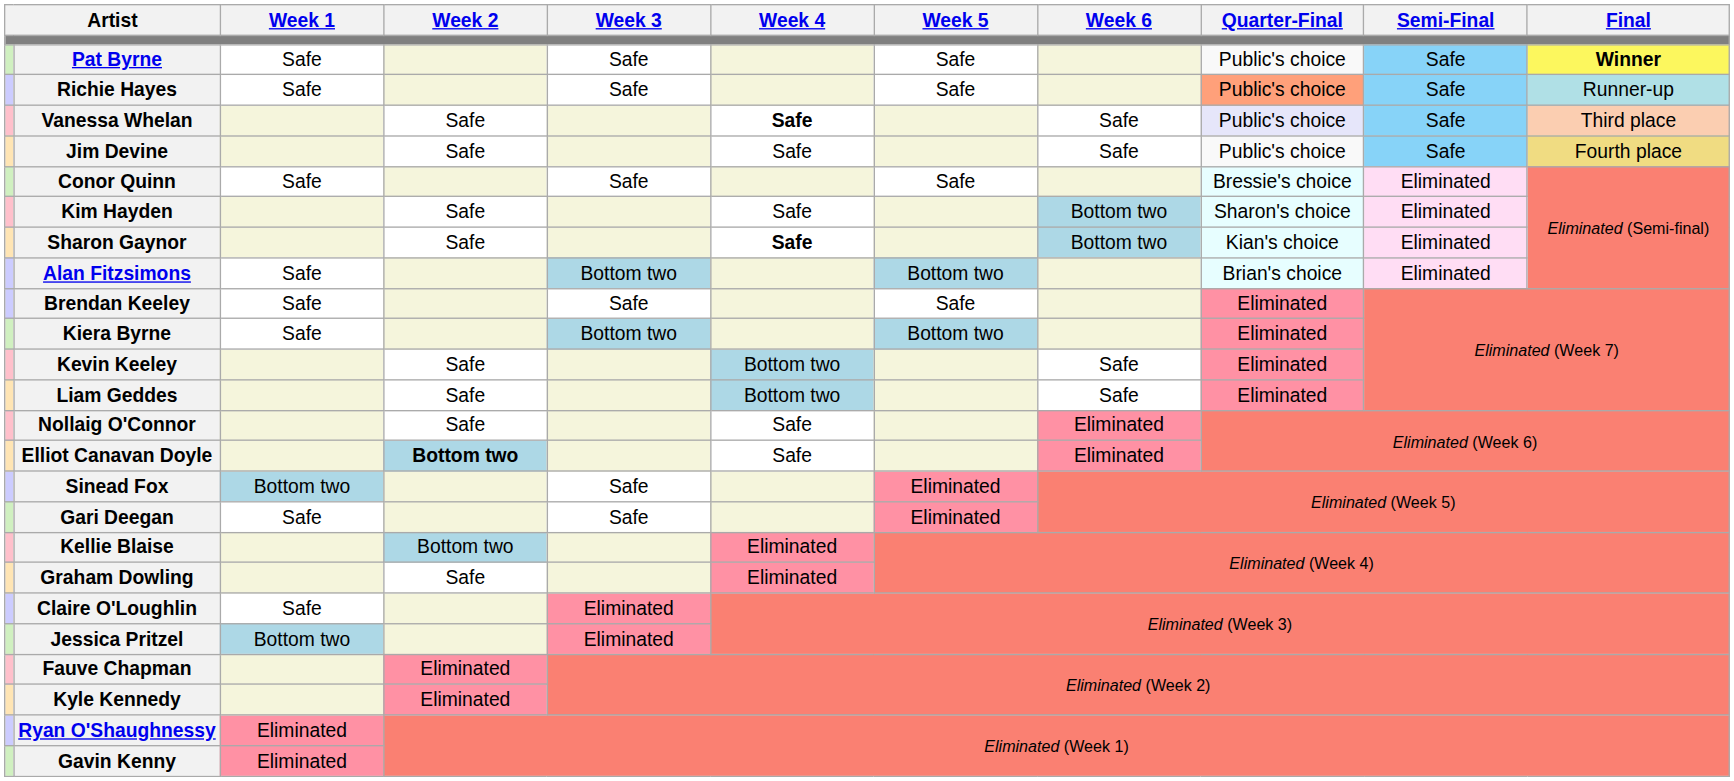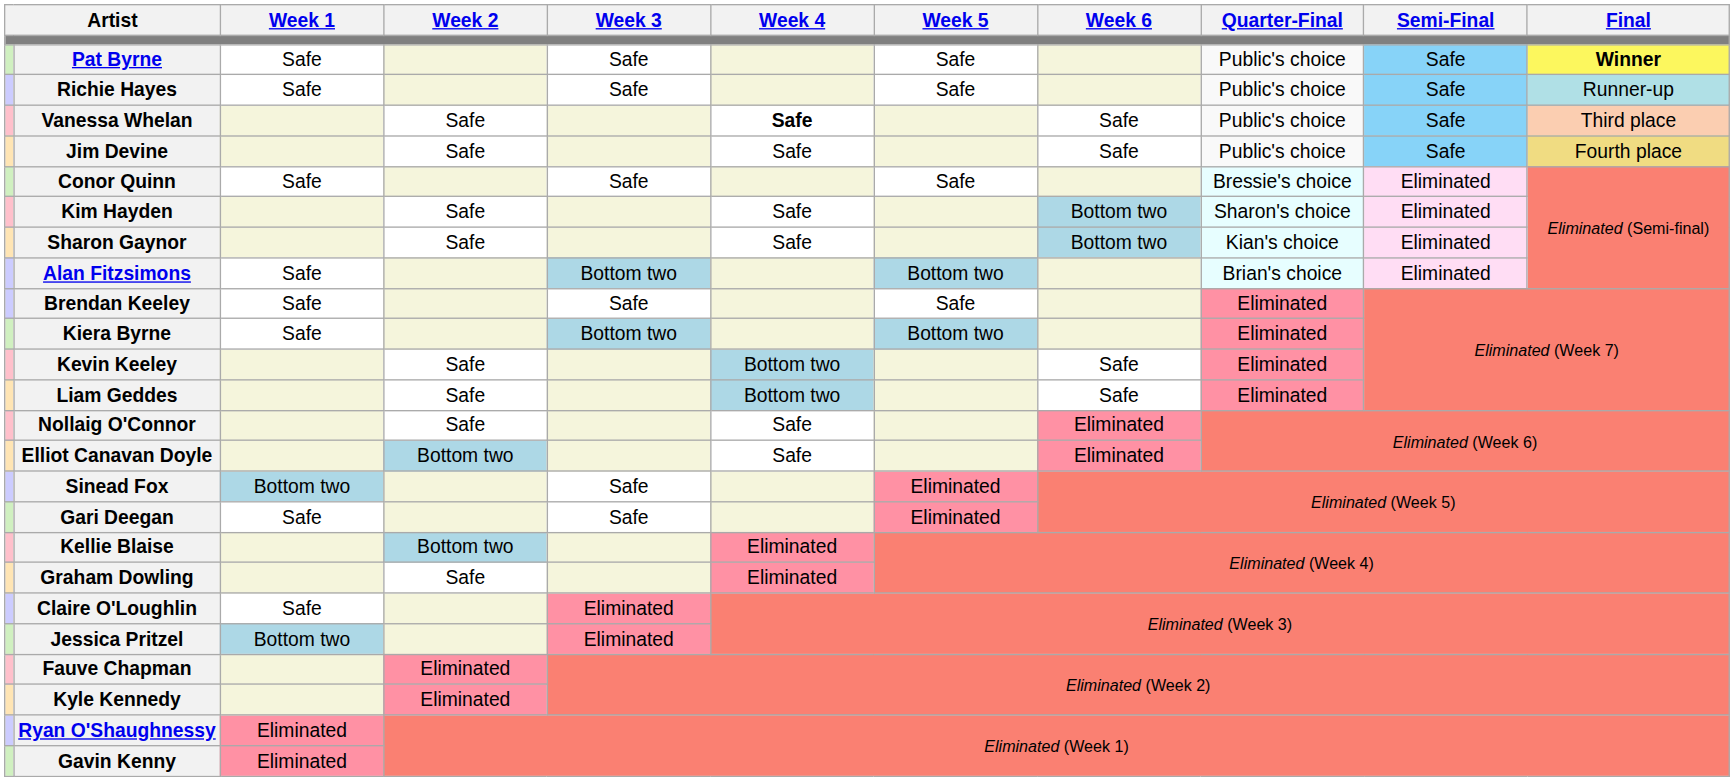Richie Hayes | Quarter-Final: lightsalmon background -> no background
Vanessa Whelan | Quarter-Final: lavender background -> no background
Sharon Gaynor | Week 4: bold -> normal
Elliot Canavan Doyle | Week 2: bold -> normal
